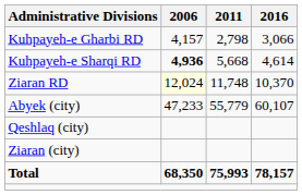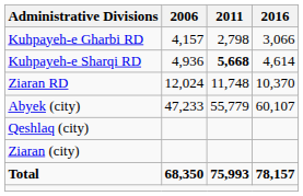Kuhpayeh-e Sharqi RD | 2006: bold -> normal
Kuhpayeh-e Sharqi RD | 2011: normal -> bold
Ziaran RD | 2006: lightyellow background -> no background
